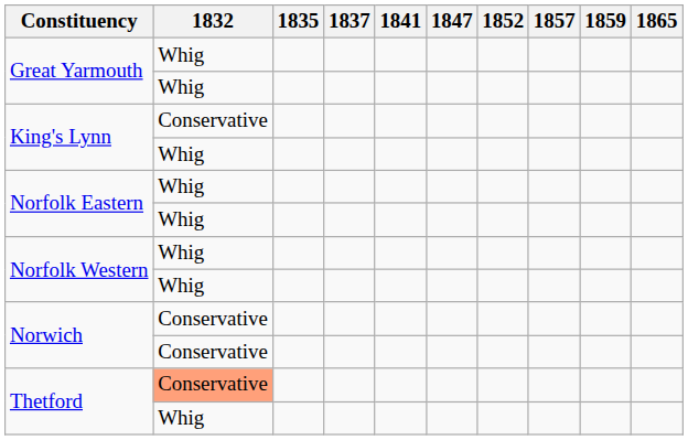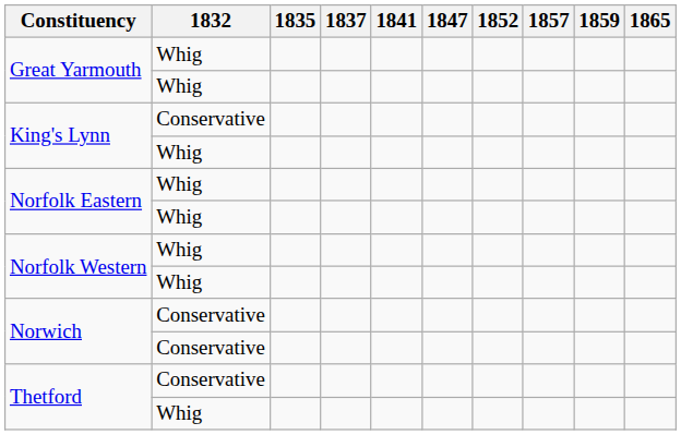Thetford / Conservative | 1832: lightsalmon background -> no background
